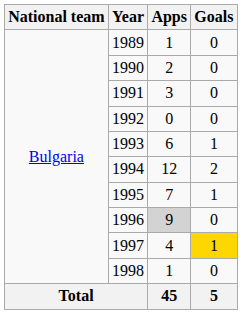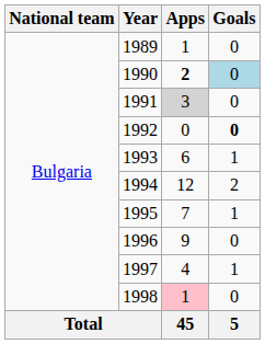1990 | Apps: normal -> bold
1990 | Goals: no background -> lightblue background
1991 | Apps: no background -> lightgrey background
1992 | Goals: normal -> bold
1996 | Apps: lightgrey background -> no background
1997 | Goals: gold background -> no background
1998 | Apps: no background -> pink background
